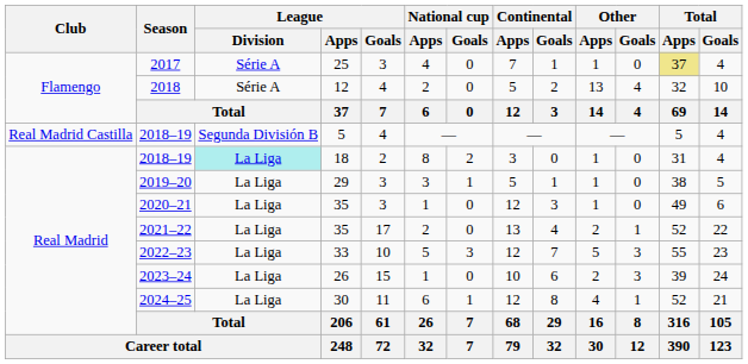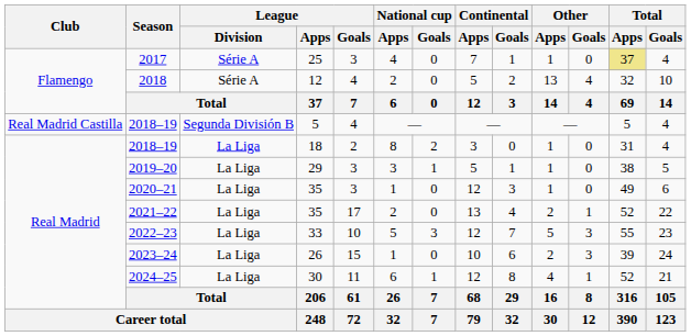2018–19 / 18 | League / Division: paleturquoise background -> no background
